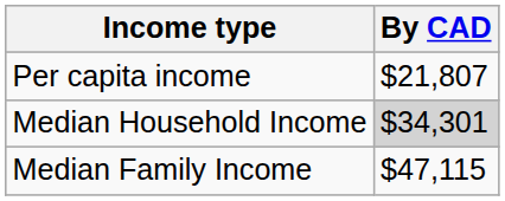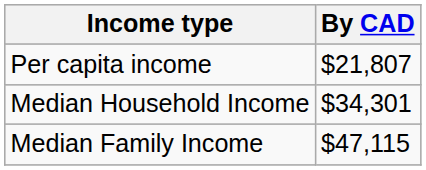Median Household Income | By CAD: lightgrey background -> no background
